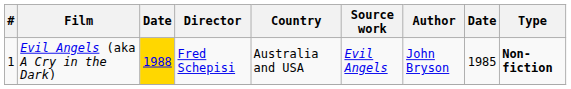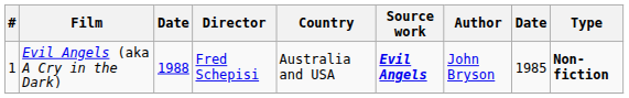Evil Angels (aka A Cry in the Dark) | column 3: gold background -> no background
Evil Angels (aka A Cry in the Dark) | Source work: normal -> bold
